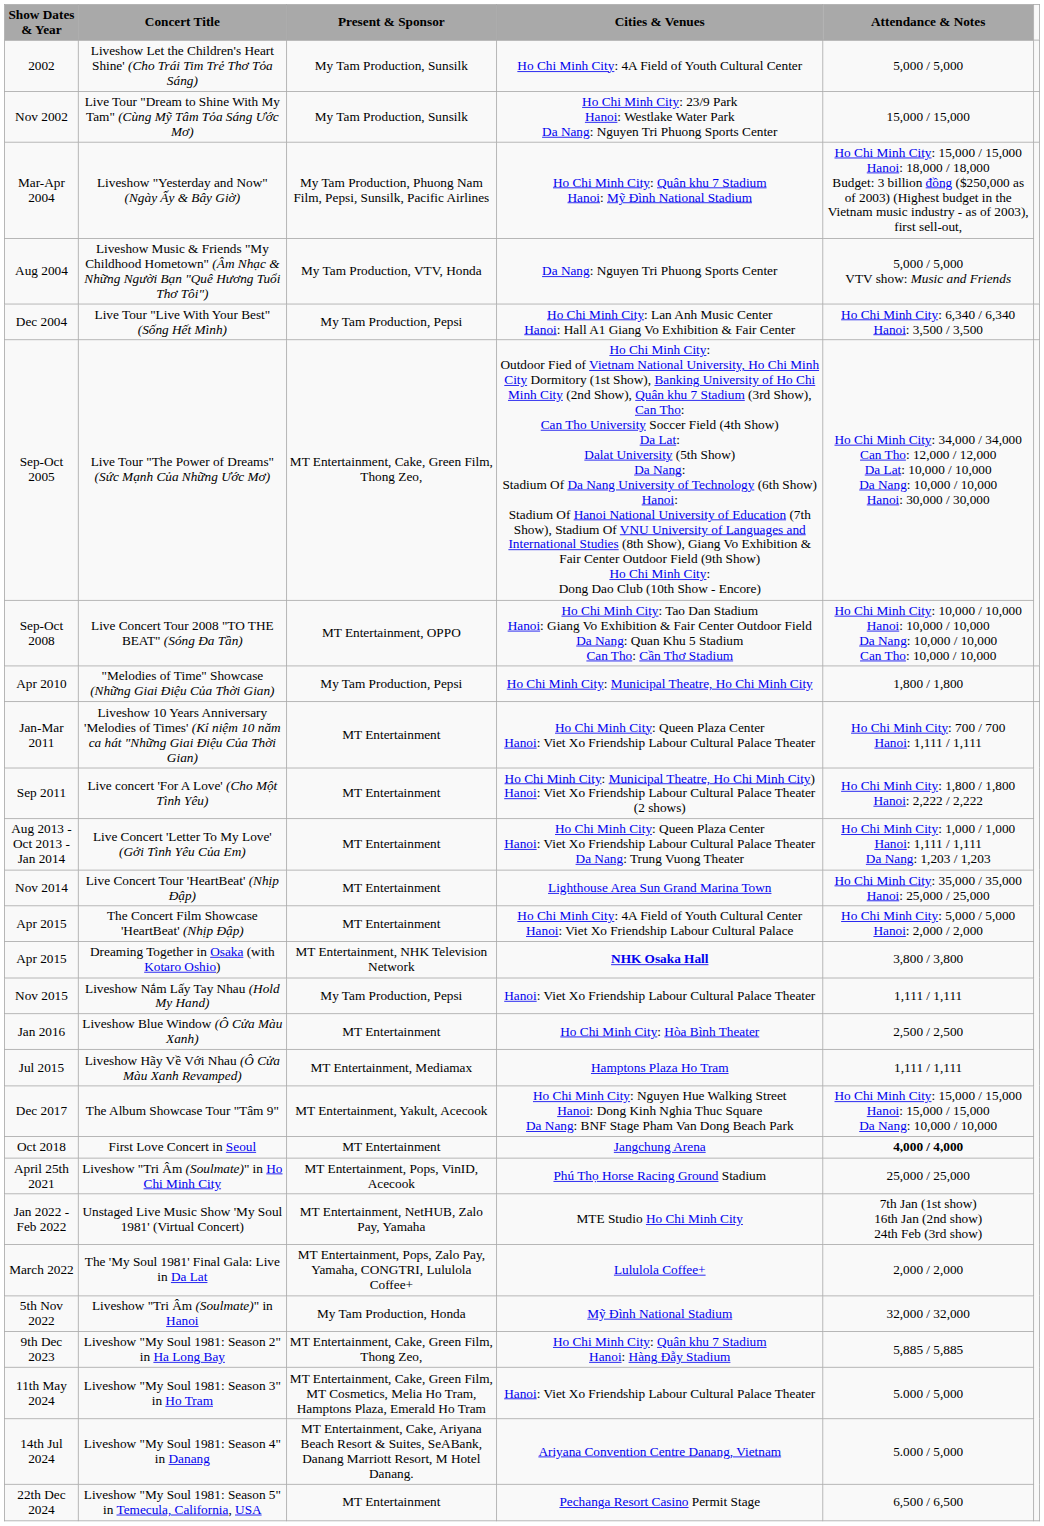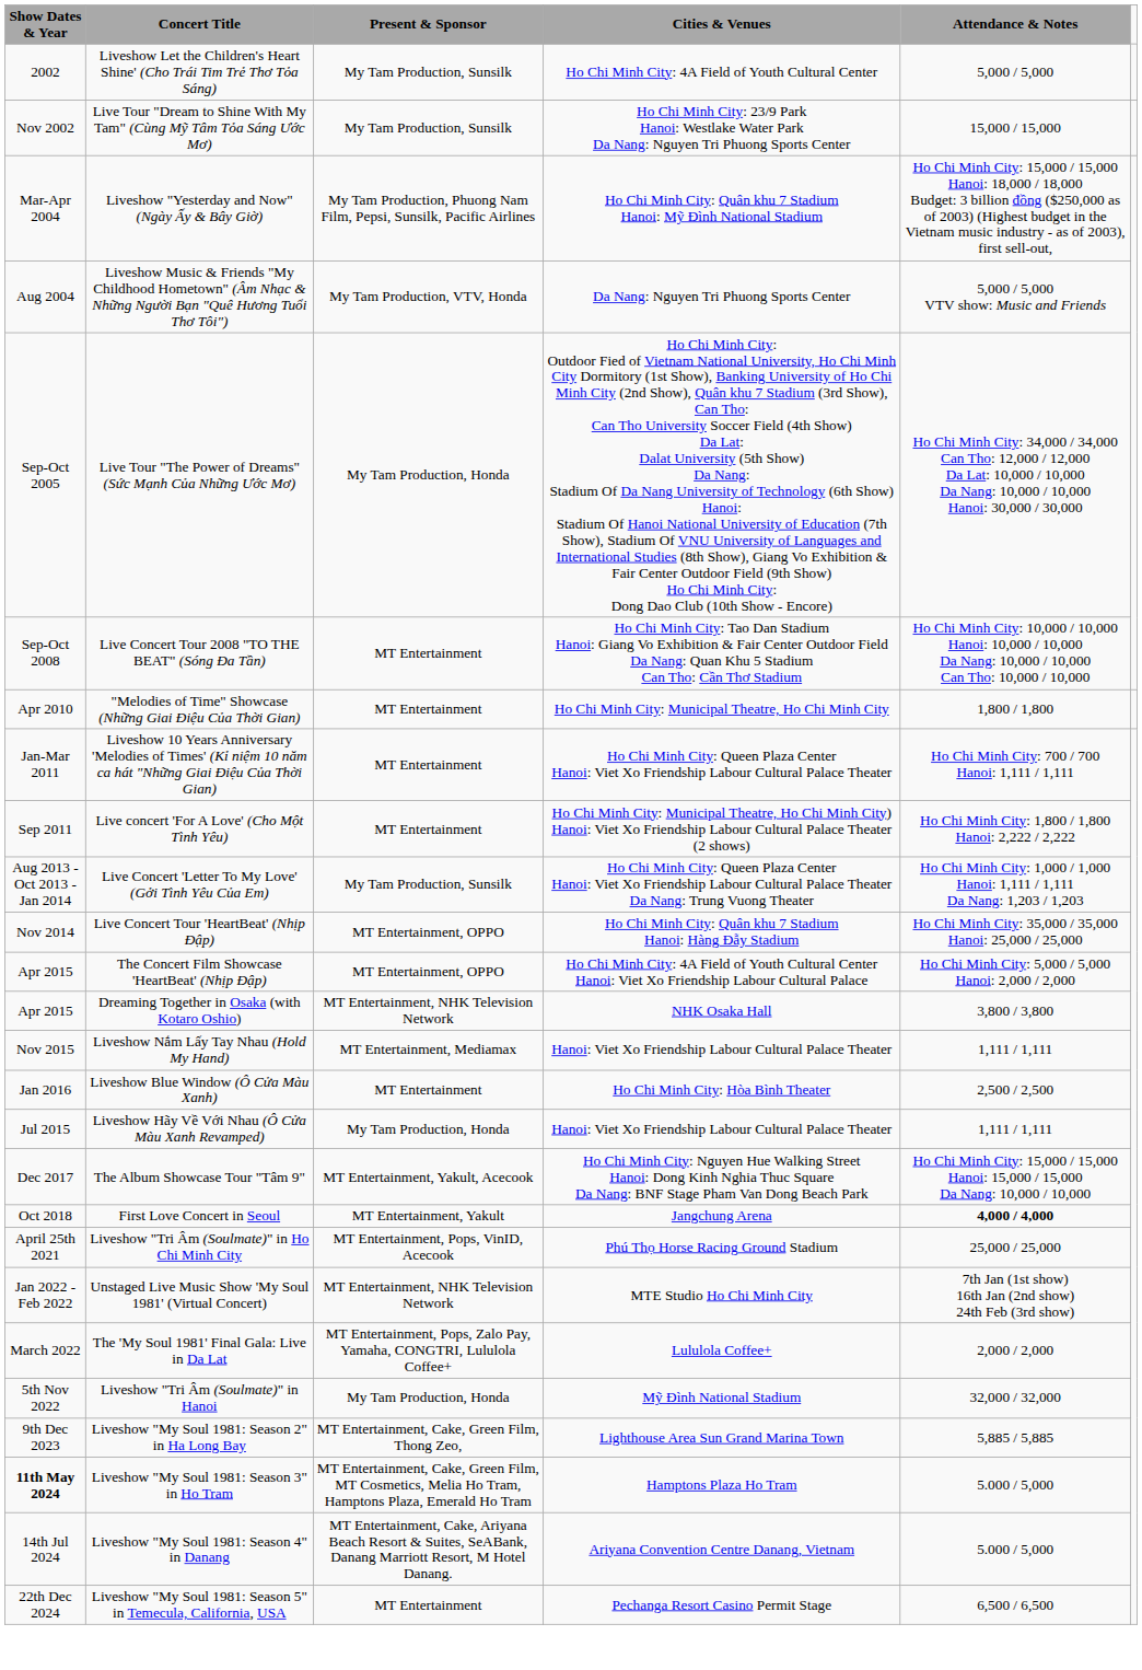- row: Dec 2004 | Live Tour "Live With Your Best" (Sống Hết Mình) | My Tam Production, Pepsi | Ho Chi Minh City: Lan Anh Music Center Hanoi: Hall A1 Giang Vo Exhibition & Fair Center | Ho Chi Minh City: 6,340 / 6,340 Hanoi: 3,500 / 3,500
Live Tour "The Power of Dreams" (Sức Mạnh Của Những Ước Mơ) | Present & Sponsor: MT Entertainment, Cake, Green Film, Thong Zeo, -> My Tam Production, Honda
Live Concert Tour 2008 "TO THE BEAT" (Sóng Đa Tần) | Present & Sponsor: MT Entertainment, OPPO -> MT Entertainment
"Melodies of Time" Showcase (Những Giai Điệu Của Thời Gian) | Present & Sponsor: My Tam Production, Pepsi -> MT Entertainment
Live Concert 'Letter To My Love' (Gởi Tình Yêu Của Em) | Present & Sponsor: MT Entertainment -> My Tam Production, Sunsilk
Live Concert Tour 'HeartBeat' (Nhịp Đập) | Present & Sponsor: MT Entertainment -> MT Entertainment, OPPO
Live Concert Tour 'HeartBeat' (Nhịp Đập) | Cities & Venues: Lighthouse Area Sun Grand Marina Town -> Ho Chi Minh City: Quân khu 7 Stadium Hanoi: Hàng Đẫy Stadium
The Concert Film Showcase 'HeartBeat' (Nhịp Đập) | Present & Sponsor: MT Entertainment -> MT Entertainment, OPPO
Dreaming Together in Osaka (with Kotaro Oshio) | Cities & Venues: bold -> normal
Liveshow Nắm Lấy Tay Nhau (Hold My Hand) | Present & Sponsor: My Tam Production, Pepsi -> MT Entertainment, Mediamax
Liveshow Hãy Về Với Nhau (Ô Cửa Màu Xanh Revamped) | Present & Sponsor: MT Entertainment, Mediamax -> My Tam Production, Honda
Liveshow Hãy Về Với Nhau (Ô Cửa Màu Xanh Revamped) | Cities & Venues: Hamptons Plaza Ho Tram -> Hanoi: Viet Xo Friendship Labour Cultural Palace Theater
First Love Concert in Seoul | Present & Sponsor: MT Entertainment -> MT Entertainment, Yakult
Unstaged Live Music Show 'My Soul 1981' (Virtual Concert) | Present & Sponsor: MT Entertainment, NetHUB, Zalo Pay, Yamaha -> MT Entertainment, NHK Television Network
Liveshow "My Soul 1981: Season 2" in Ha Long Bay | Cities & Venues: Ho Chi Minh City: Quân khu 7 Stadium Hanoi: Hàng Đẫy Stadium -> Lighthouse Area Sun Grand Marina Town
Liveshow "My Soul 1981: Season 3" in Ho Tram | Show Dates & Year: normal -> bold
Liveshow "My Soul 1981: Season 3" in Ho Tram | Cities & Venues: Hanoi: Viet Xo Friendship Labour Cultural Palace Theater -> Hamptons Plaza Ho Tram
